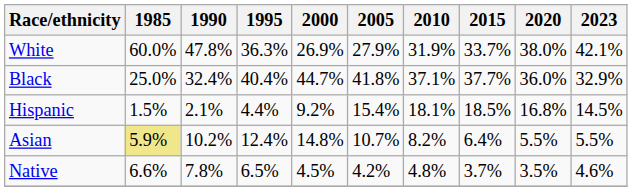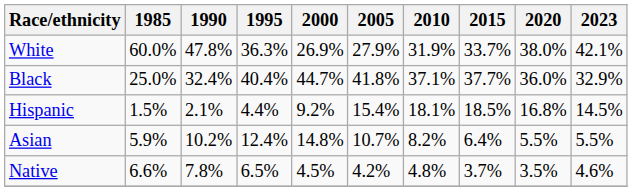Asian | 1985: khaki background -> no background
